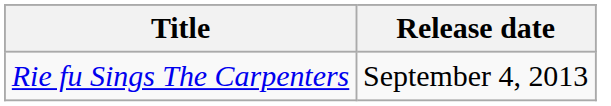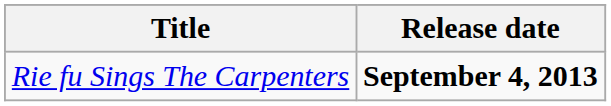Rie fu Sings The Carpenters | Release date: normal -> bold
